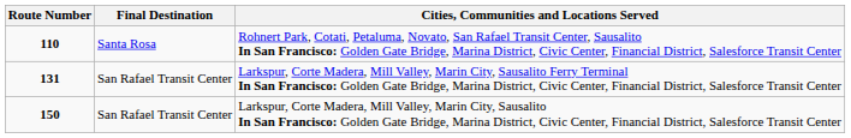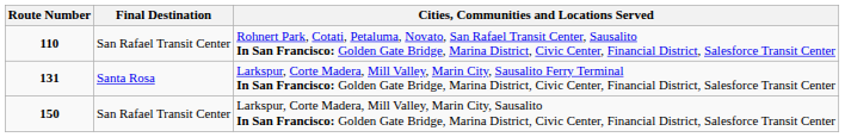row 2 | Final Destination: Santa Rosa -> San Rafael Transit Center
row 3 | Final Destination: San Rafael Transit Center -> Santa Rosa
